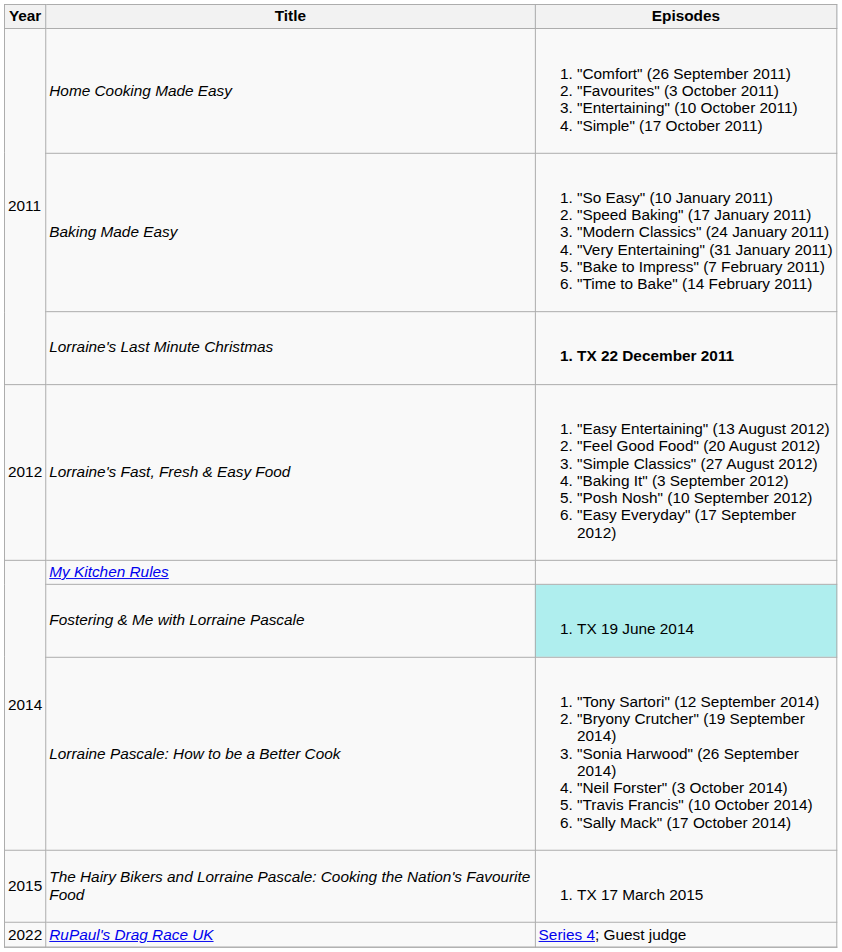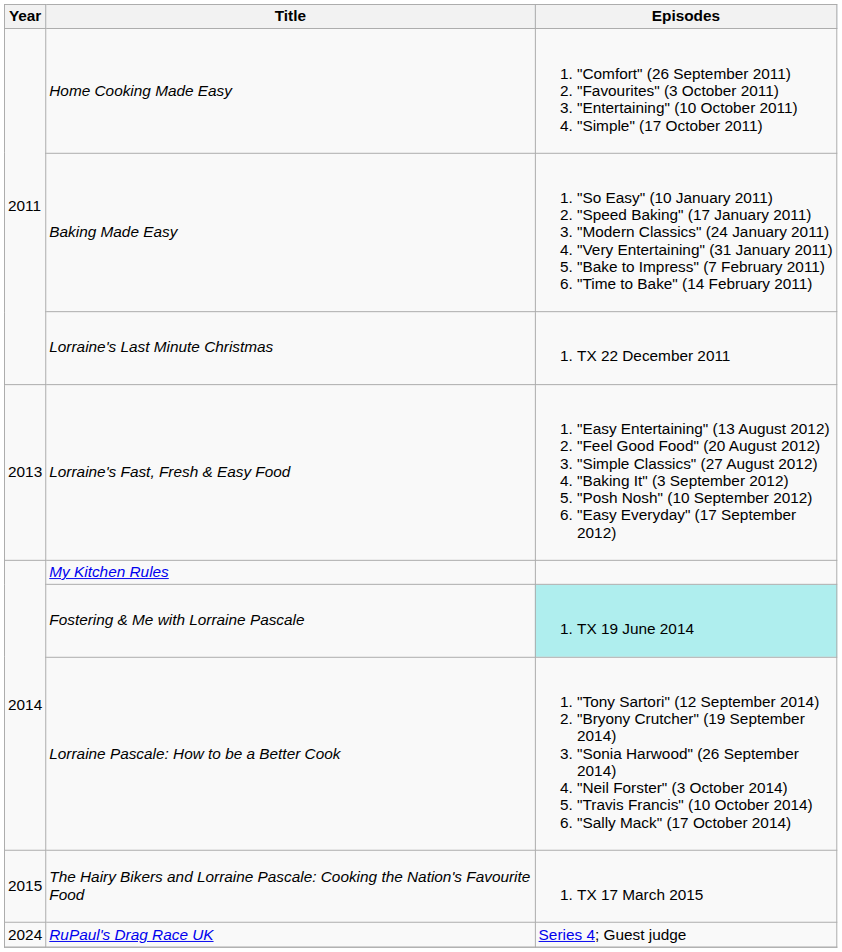Lorraine's Last Minute Christmas | Episodes: bold -> normal
Lorraine's Fast, Fresh & Easy Food | Year: 2012 -> 2013
RuPaul's Drag Race UK | Year: 2022 -> 2024
